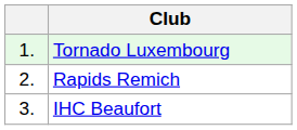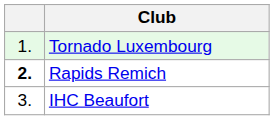Rapids Remich | column 1: normal -> bold
